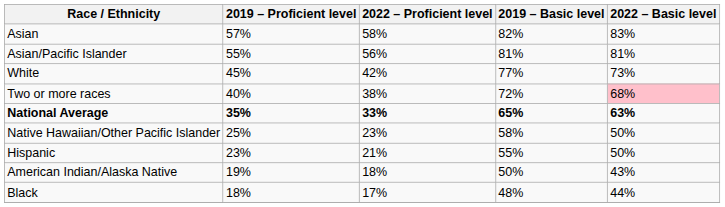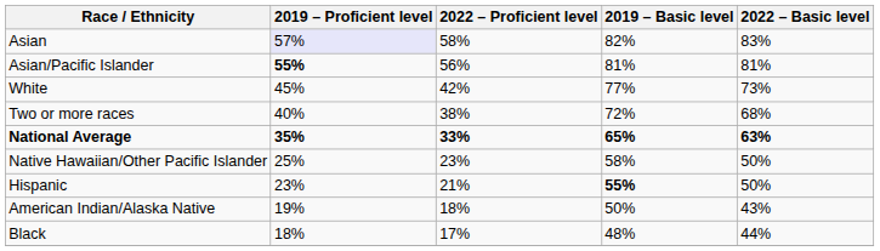Asian | 2019 – Proficient level: no background -> lavender background
Asian/Pacific Islander | 2019 – Proficient level: normal -> bold
Two or more races | 2022 – Basic level: pink background -> no background
Hispanic | 2019 – Basic level: normal -> bold
